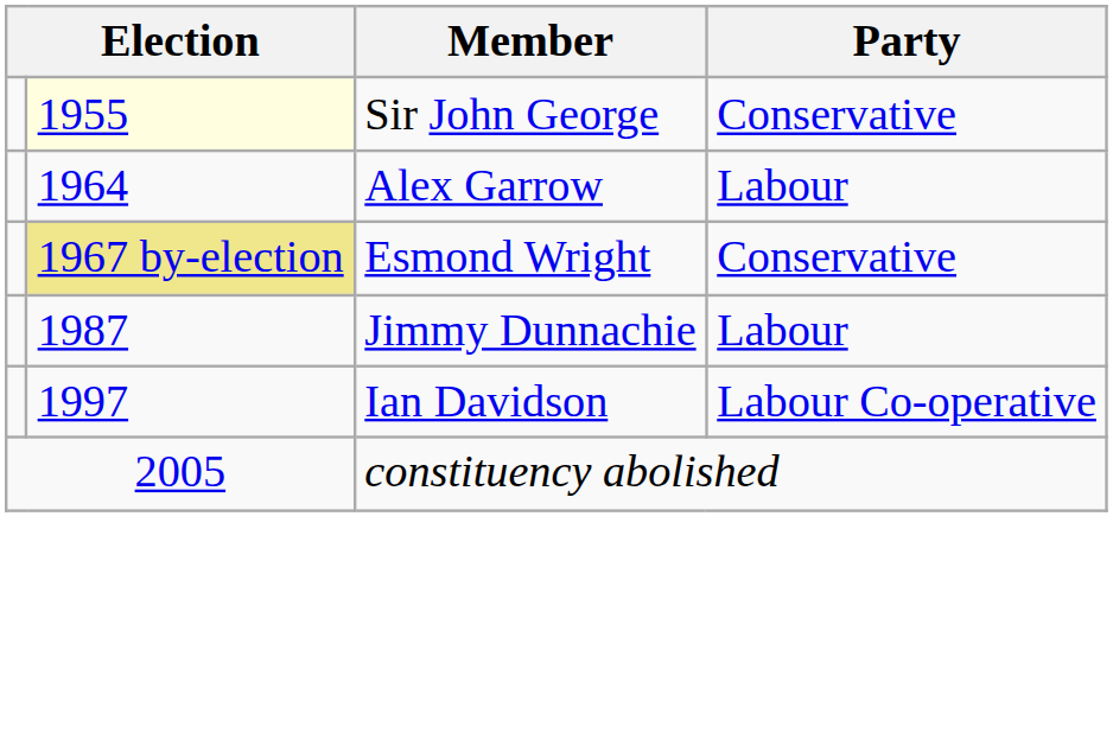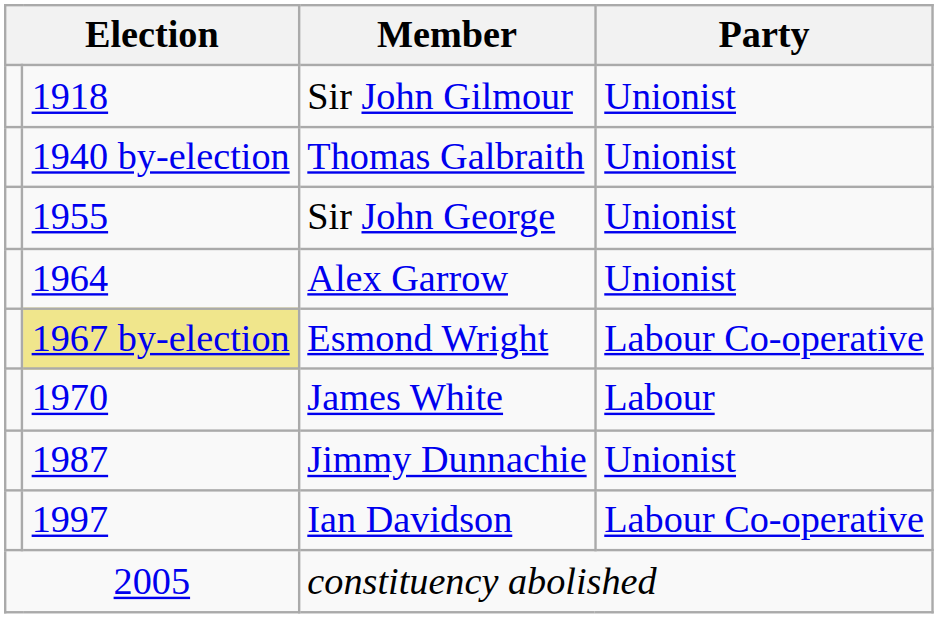+ row: 1918 | Sir John Gilmour | Unionist
+ row: 1940 by-election | Thomas Galbraith | Unionist
Sir John George | column 2: lightyellow background -> no background
Sir John George | Party: Conservative -> Unionist
Alex Garrow | Party: Labour -> Unionist
Esmond Wright | Party: Conservative -> Labour Co-operative
+ row: 1970 | James White | Labour
Jimmy Dunnachie | Party: Labour -> Unionist
